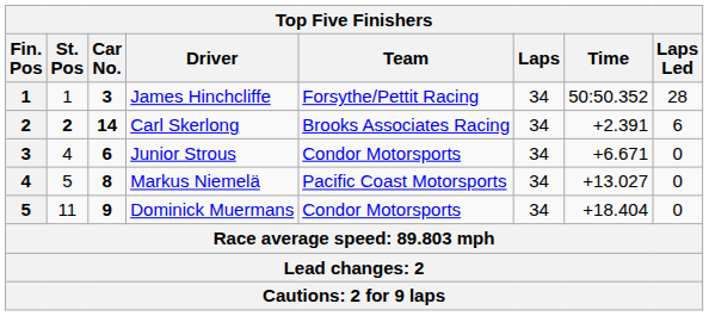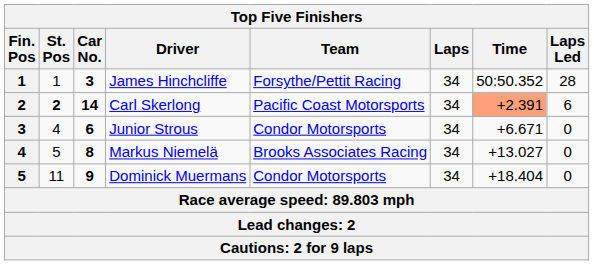Carl Skerlong | Team: Brooks Associates Racing -> Pacific Coast Motorsports
Carl Skerlong | Time: no background -> lightsalmon background
Markus Niemelä | Team: Pacific Coast Motorsports -> Brooks Associates Racing
